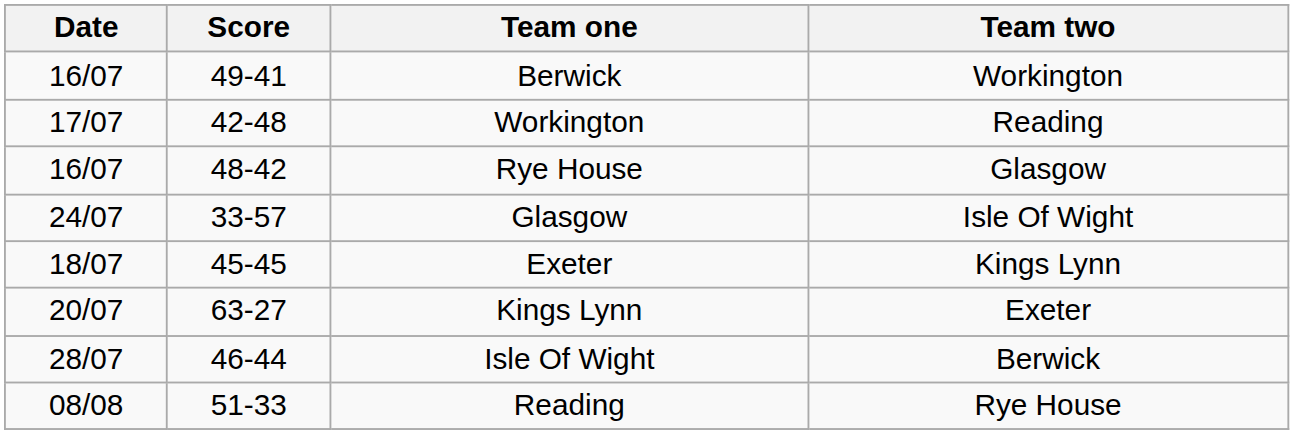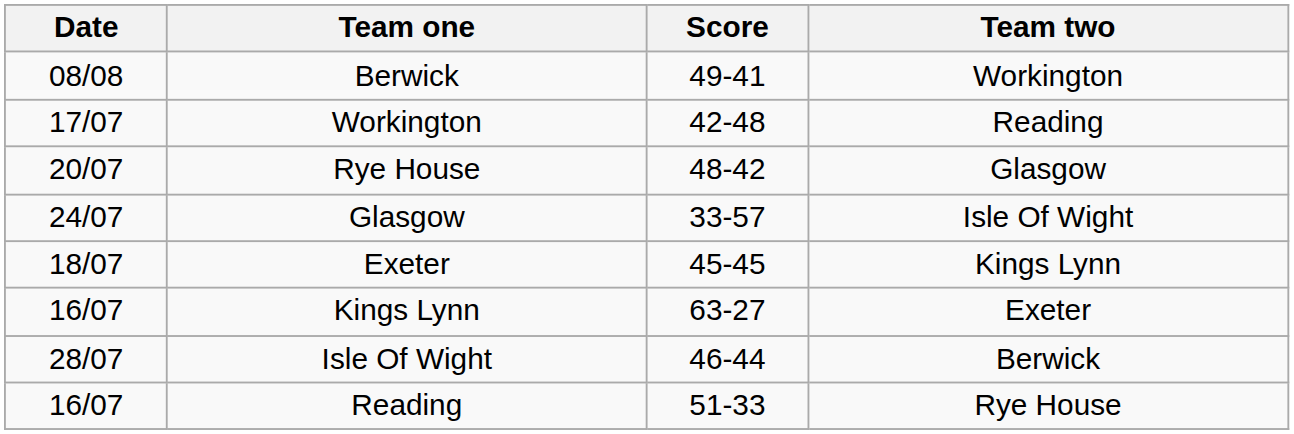columns swapped: Team one <-> Score
row 2 | Date: 16/07 -> 08/08
row 4 | Date: 16/07 -> 20/07
row 7 | Date: 20/07 -> 16/07
row 9 | Date: 08/08 -> 16/07
